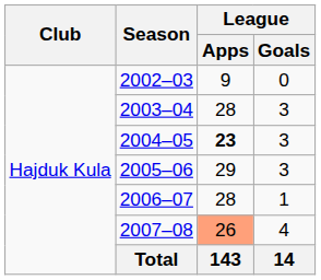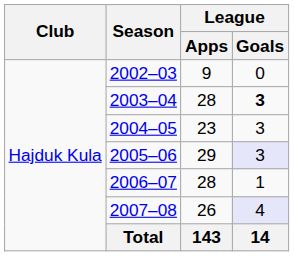2003–04 | League / Goals: normal -> bold
2004–05 | League / Apps: bold -> normal
2005–06 | League / Goals: no background -> lavender background
2007–08 | League / Apps: lightsalmon background -> no background
2007–08 | League / Goals: no background -> lavender background
